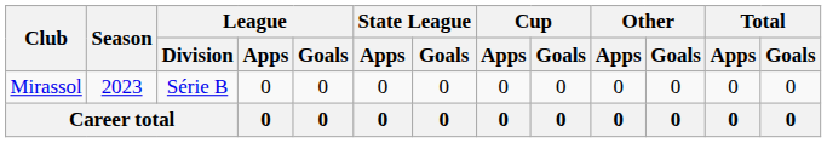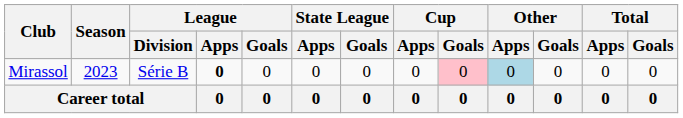Mirassol | League / Apps: normal -> bold
Mirassol | Cup / Goals: no background -> pink background
Mirassol | Other / Apps: no background -> lightblue background
